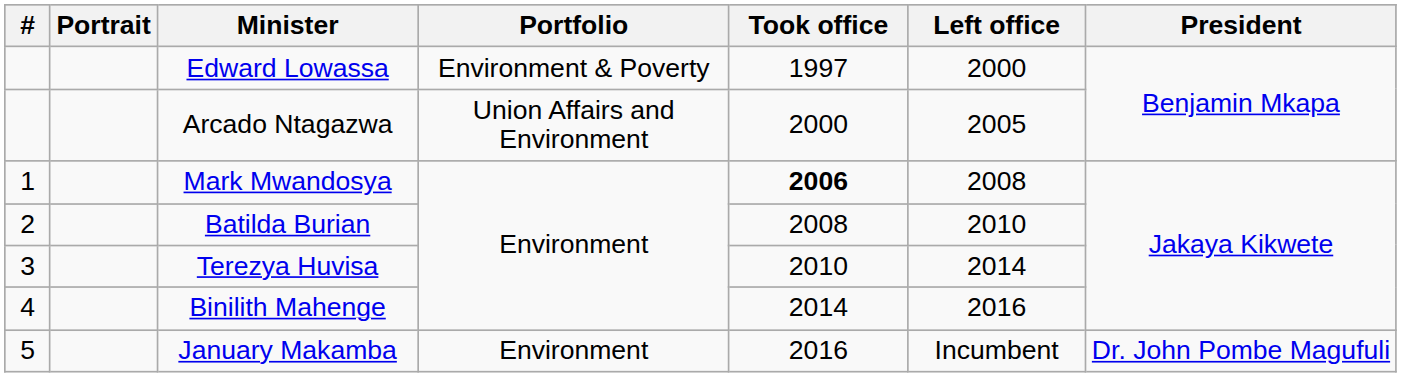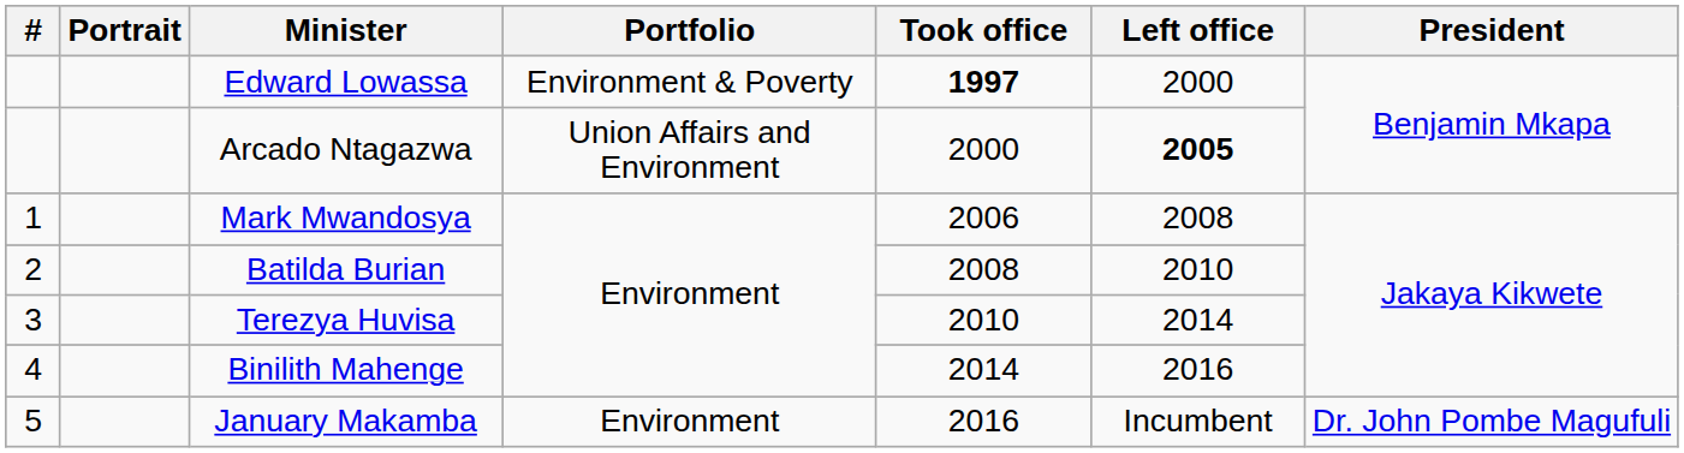Edward Lowassa | Took office: normal -> bold
Arcado Ntagazwa | Left office: normal -> bold
Mark Mwandosya | Took office: bold -> normal
